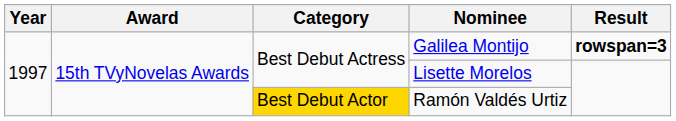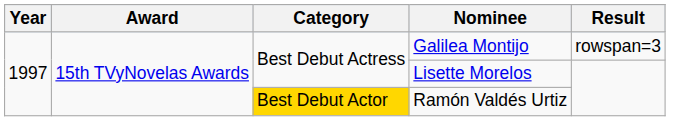Galilea Montijo | Result: bold -> normal
